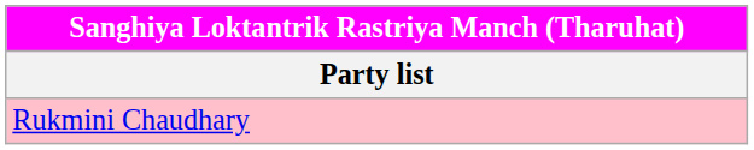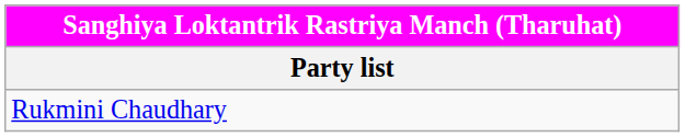row 3 | column 1: pink background -> no background
